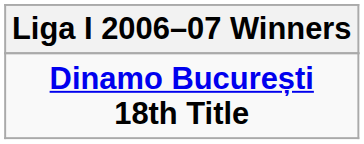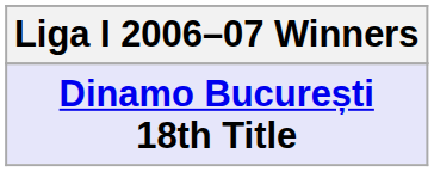row 2 | column 1: no background -> lavender background
